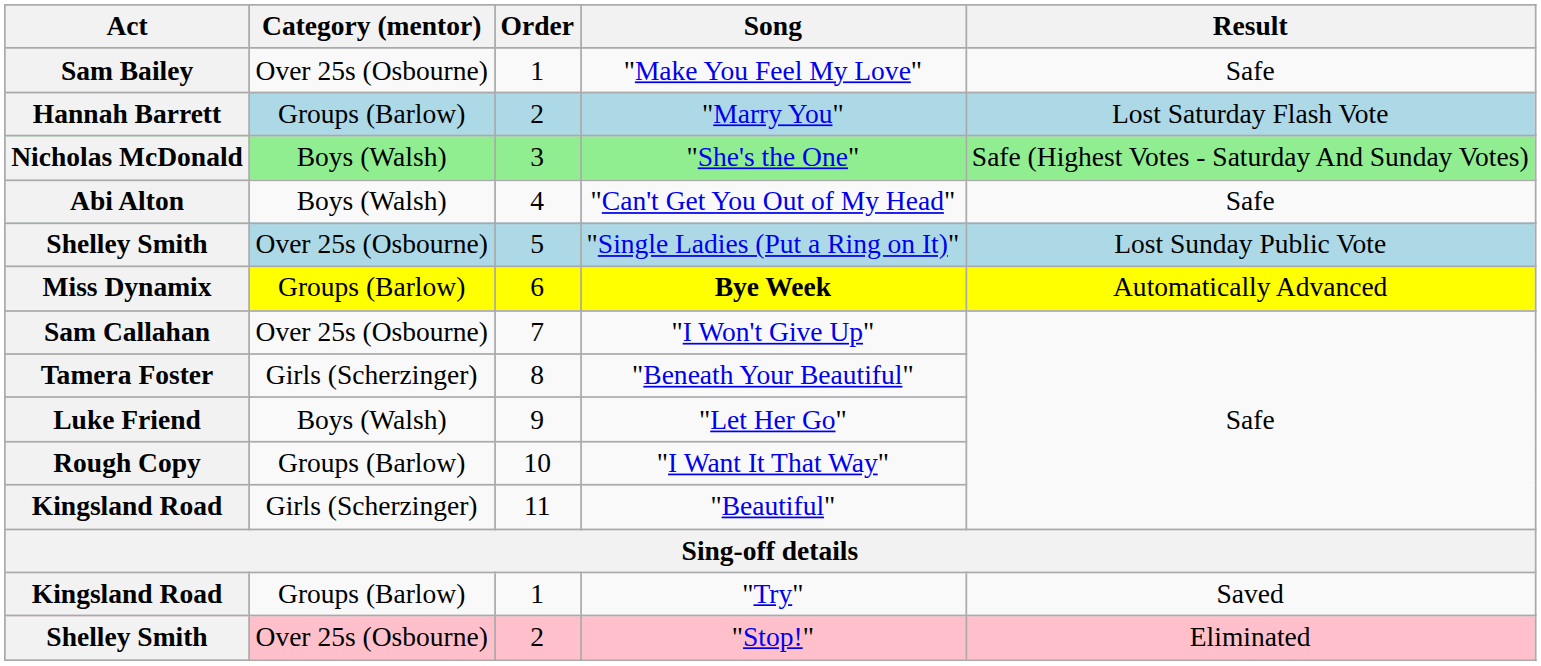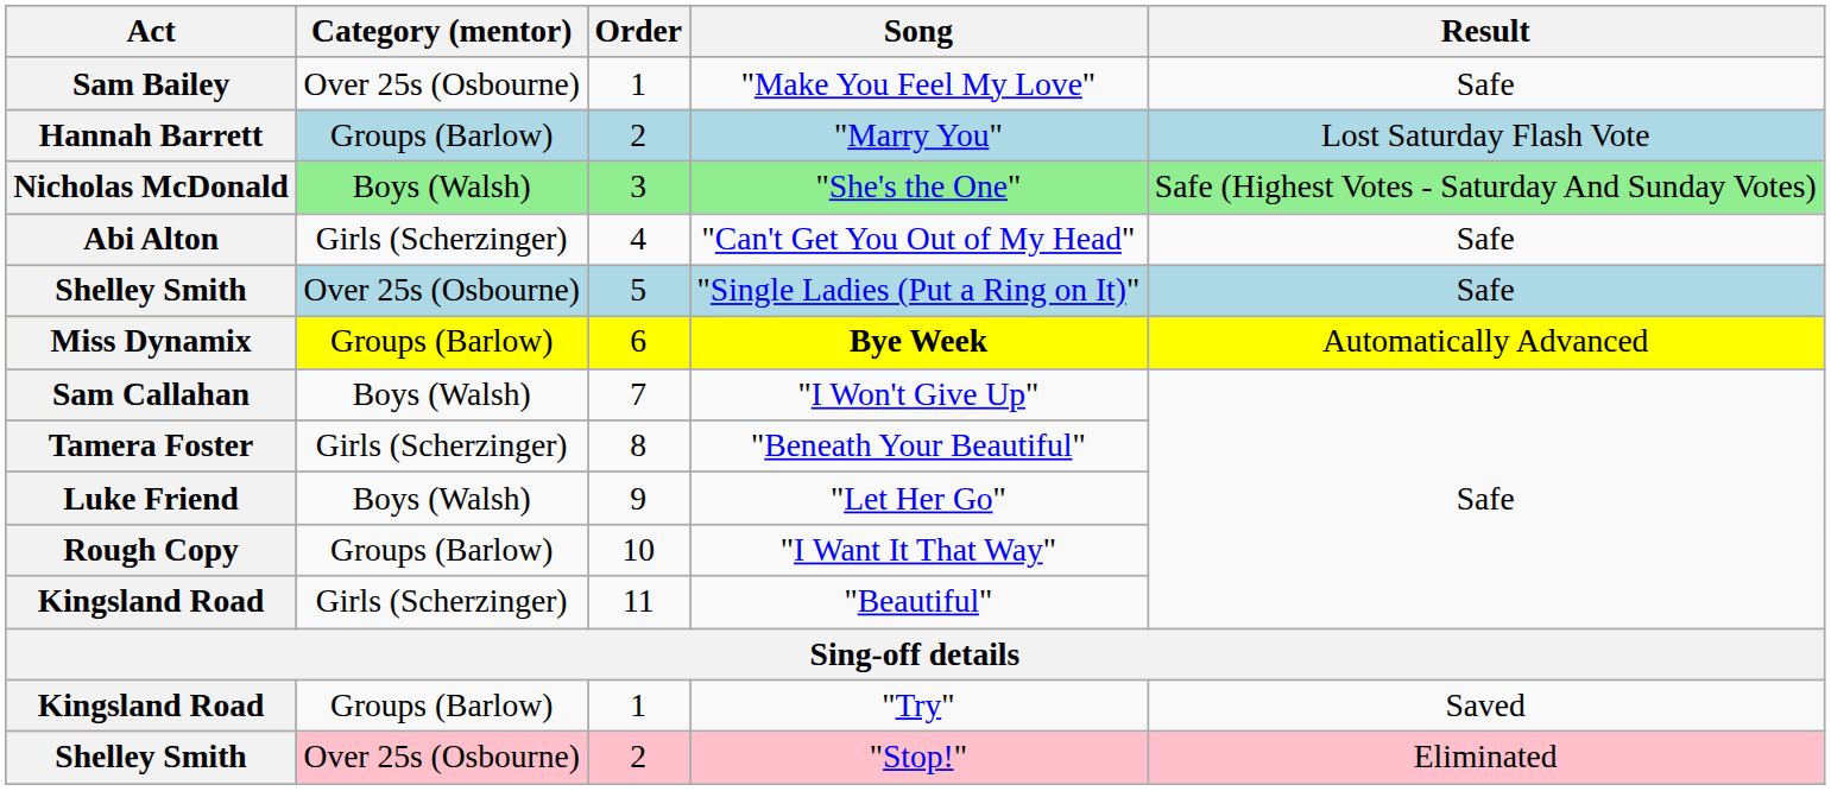"Can't Get You Out of My Head" | Category (mentor): Boys (Walsh) -> Girls (Scherzinger)
"Single Ladies (Put a Ring on It)" | Result: Lost Sunday Public Vote -> Safe
"I Won't Give Up" | Category (mentor): Over 25s (Osbourne) -> Boys (Walsh)
